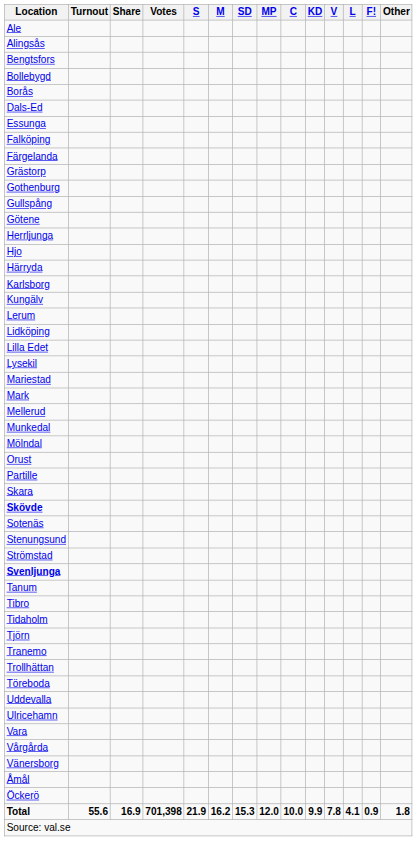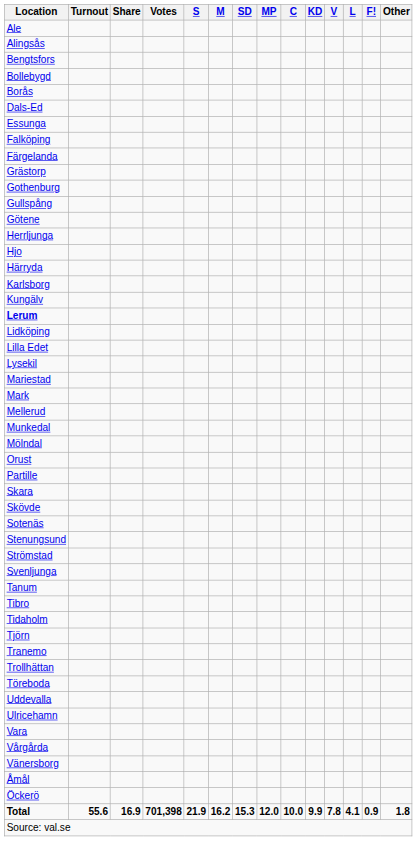Lerum | Location: normal -> bold
Skövde | Location: bold -> normal
Svenljunga | Location: bold -> normal
